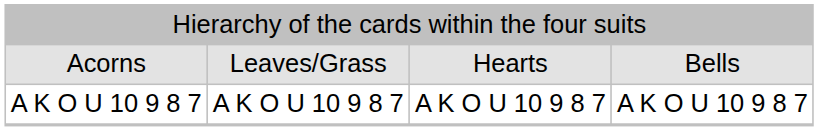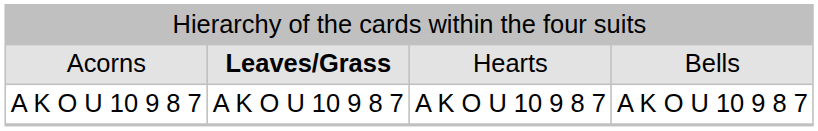Acorns | column 2: normal -> bold
